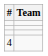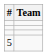row 5 | #: 4 -> 5
